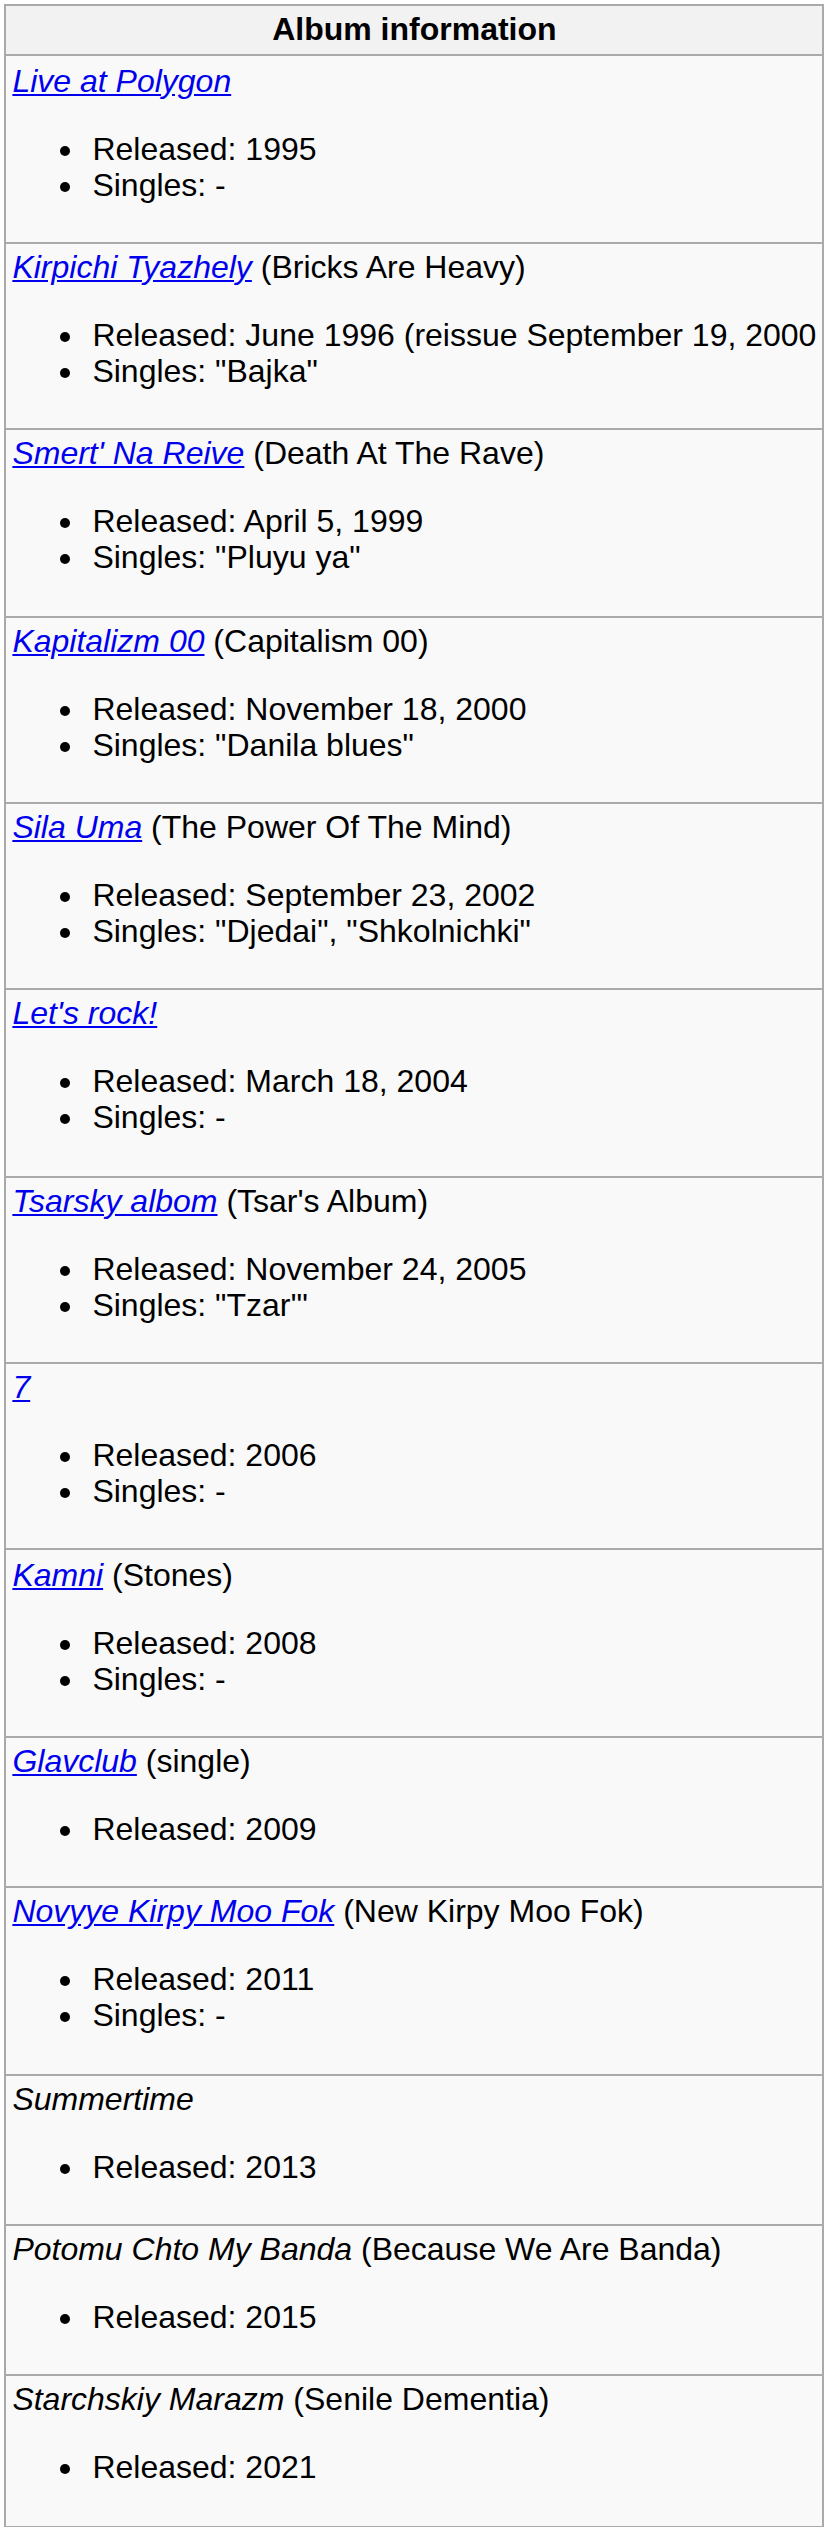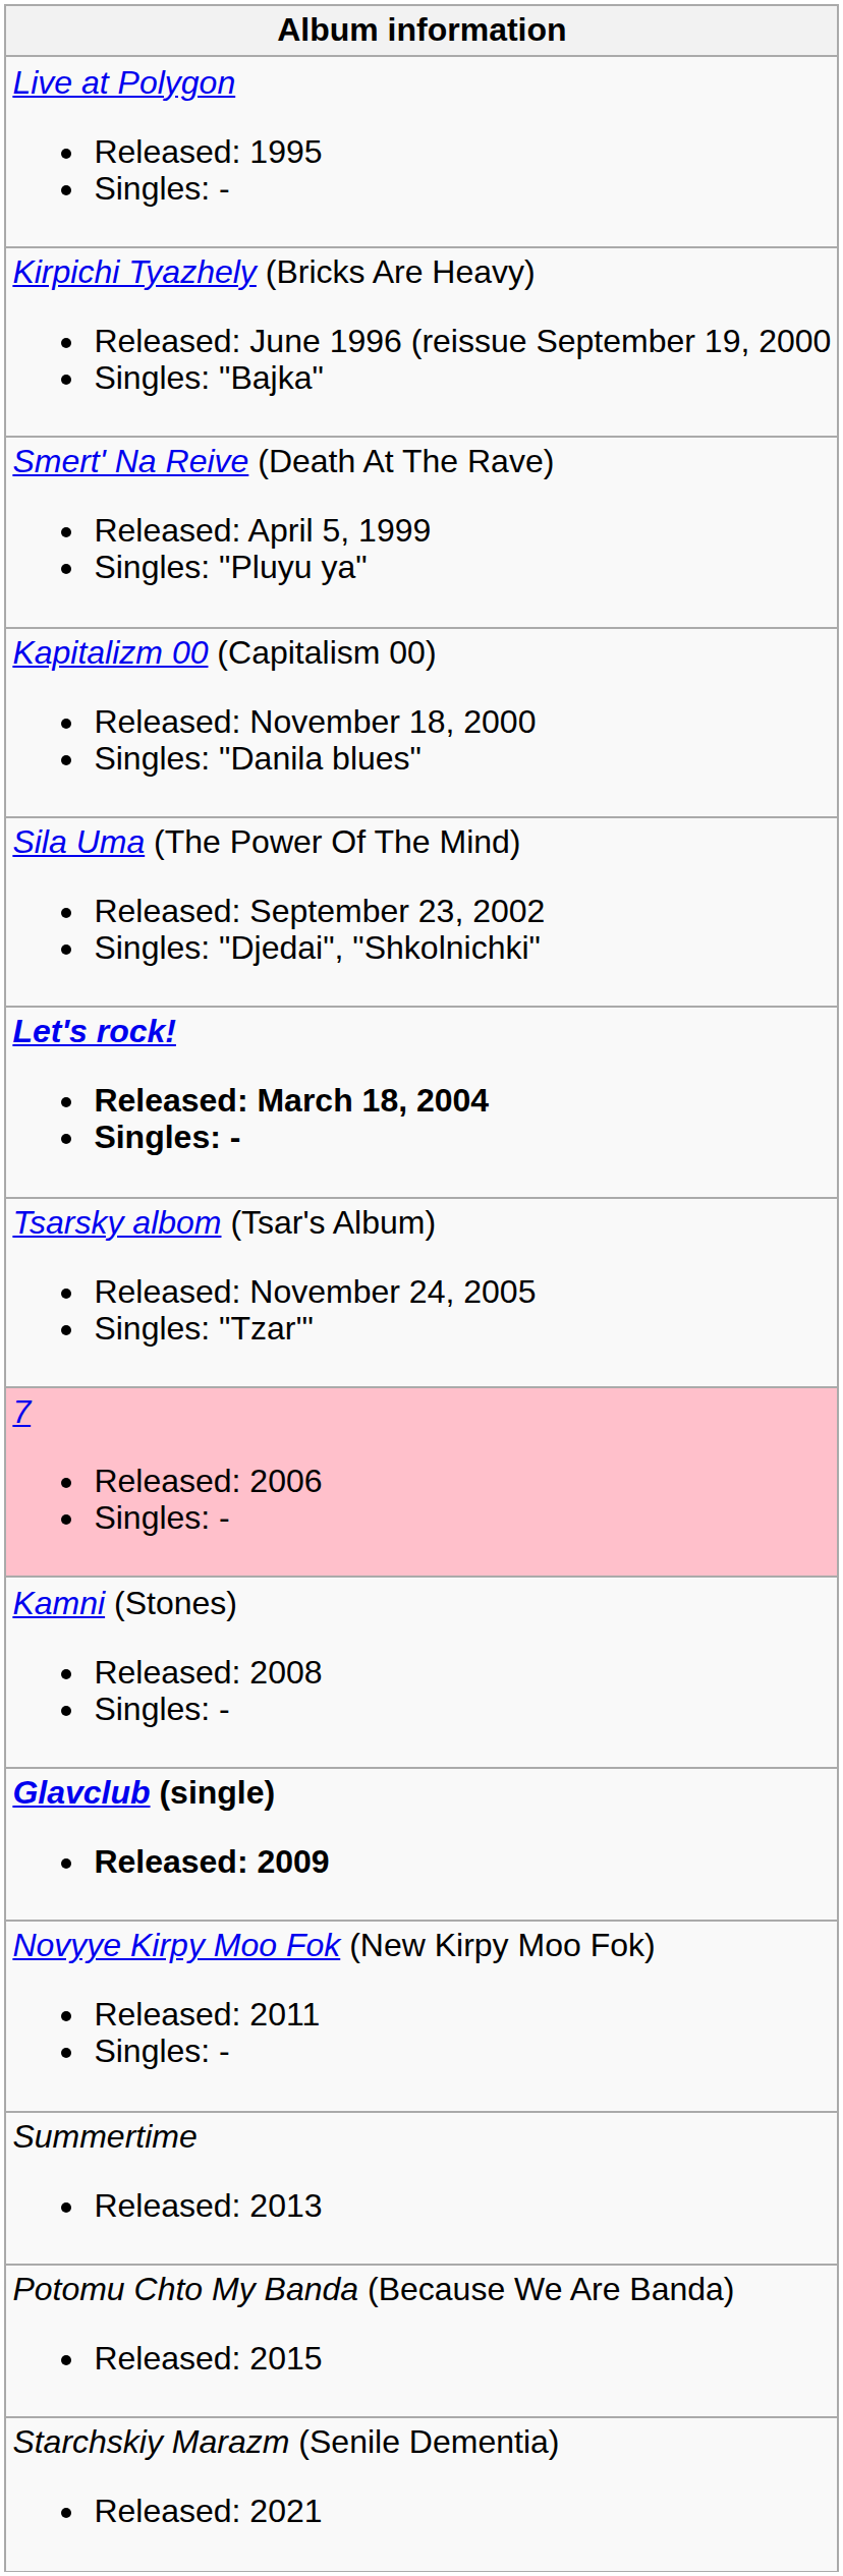row 7 | column 1: normal -> bold
row 9 | column 1: no background -> pink background
row 11 | column 1: normal -> bold
